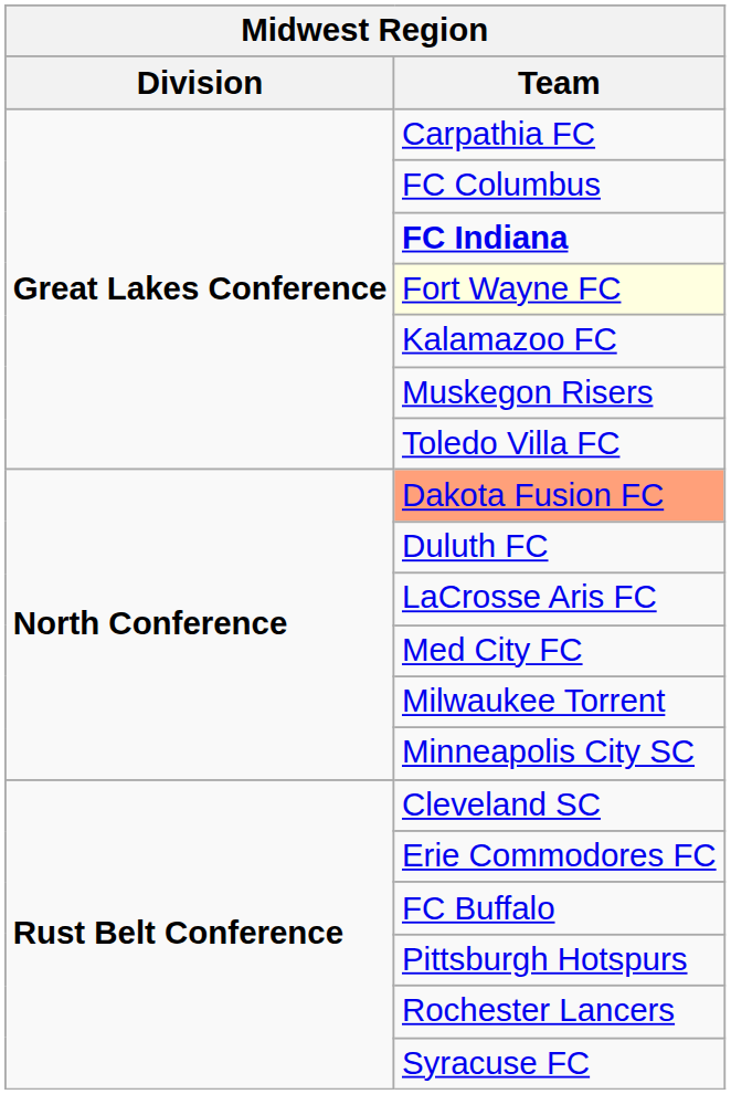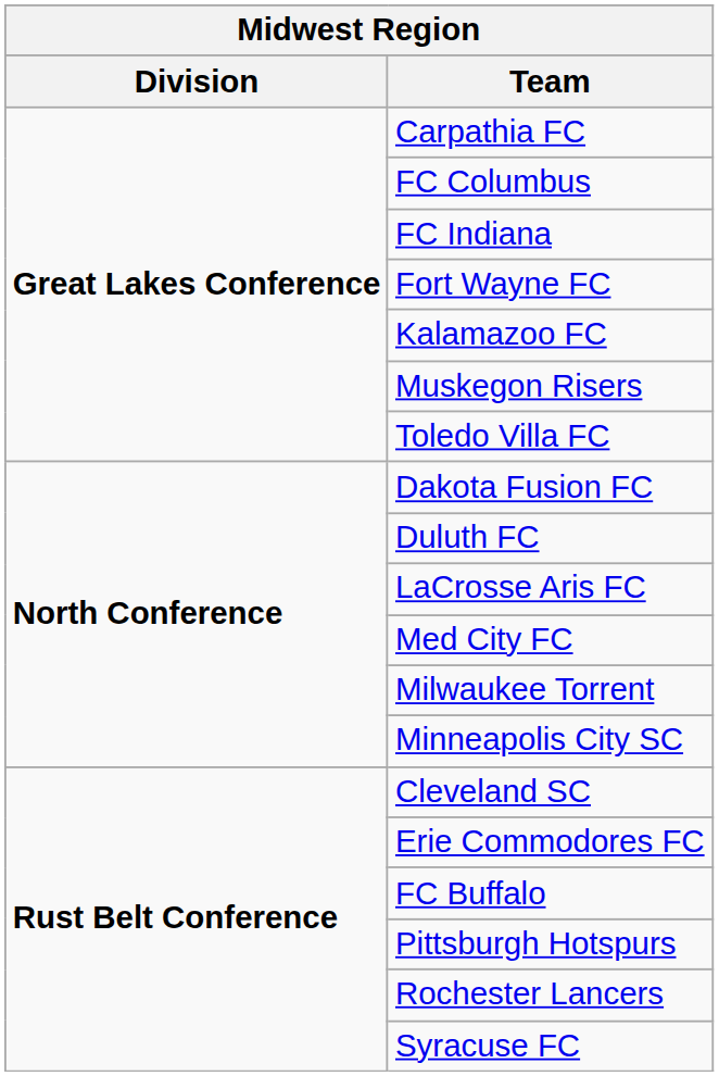FC Indiana | Team: bold -> normal
Fort Wayne FC | Team: lightyellow background -> no background
Dakota Fusion FC | Team: lightsalmon background -> no background
